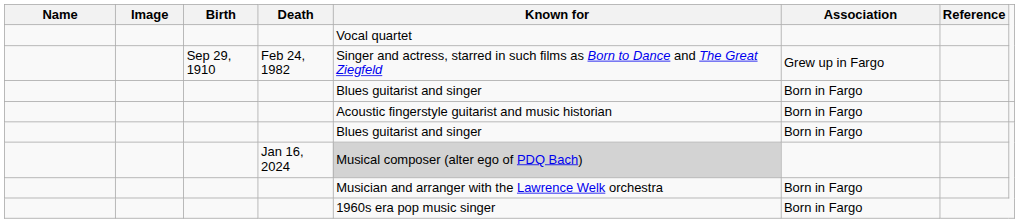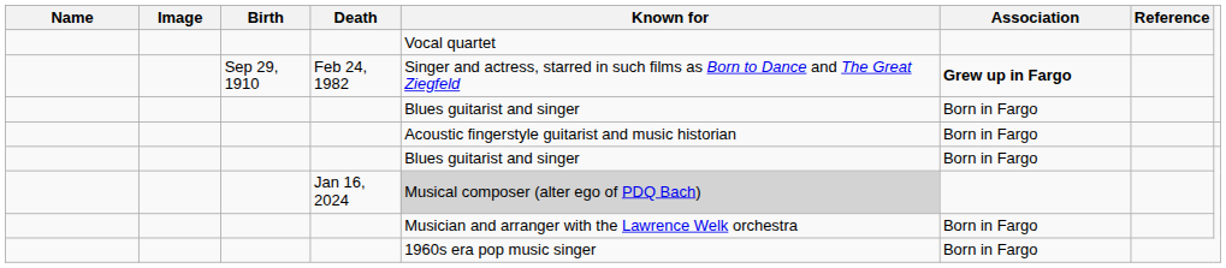Feb 24, 1982 | Association: normal -> bold
